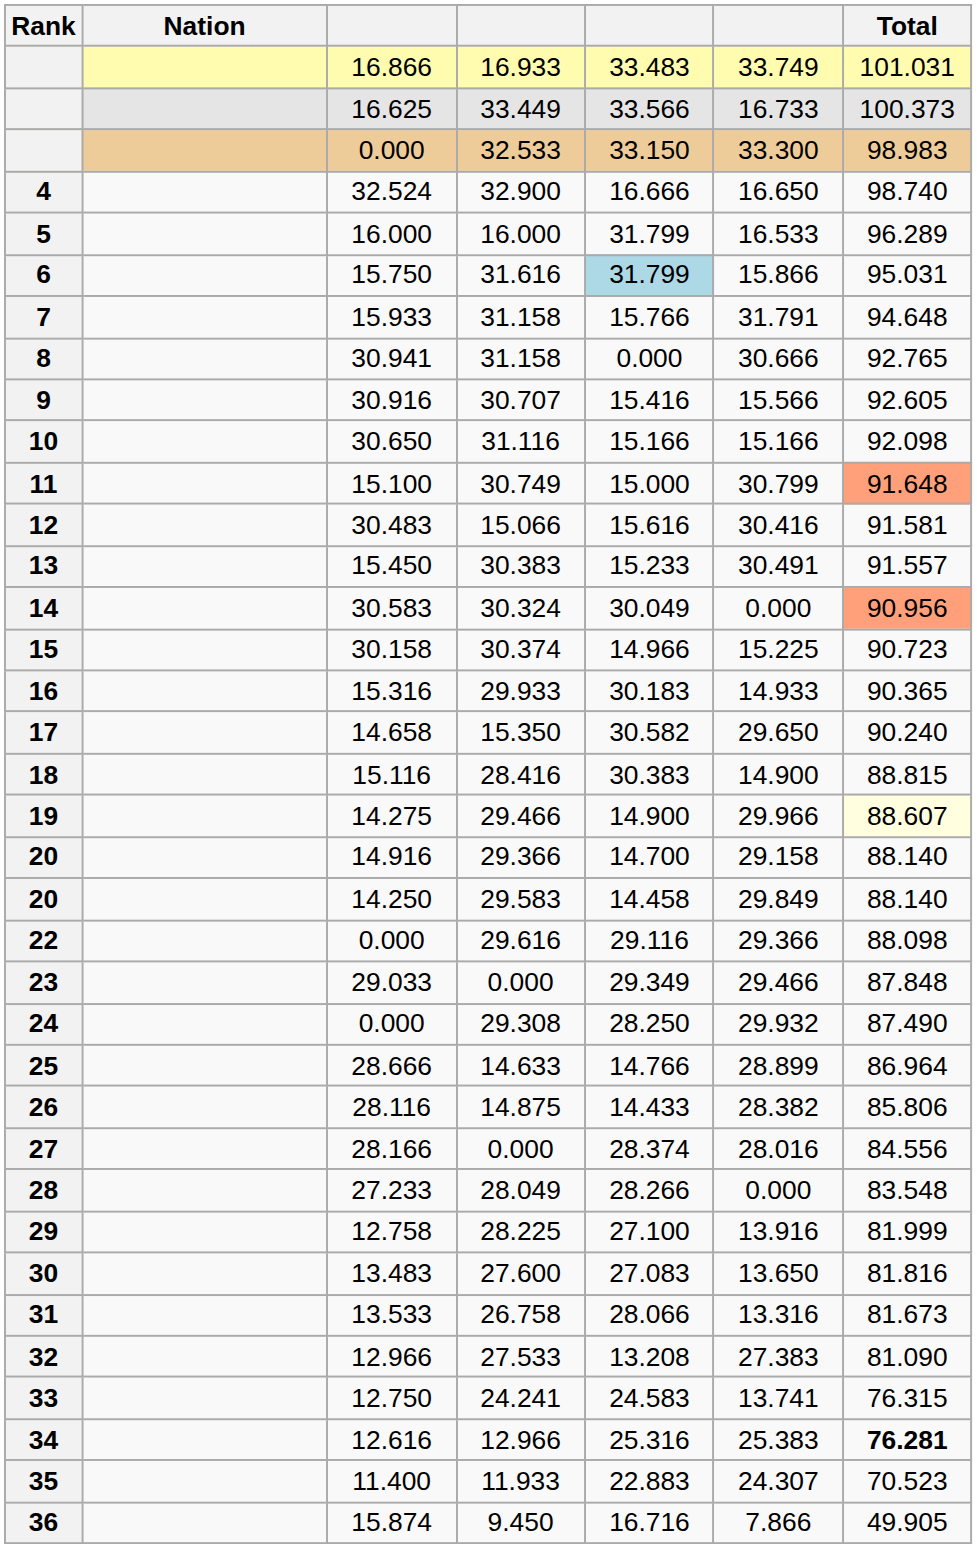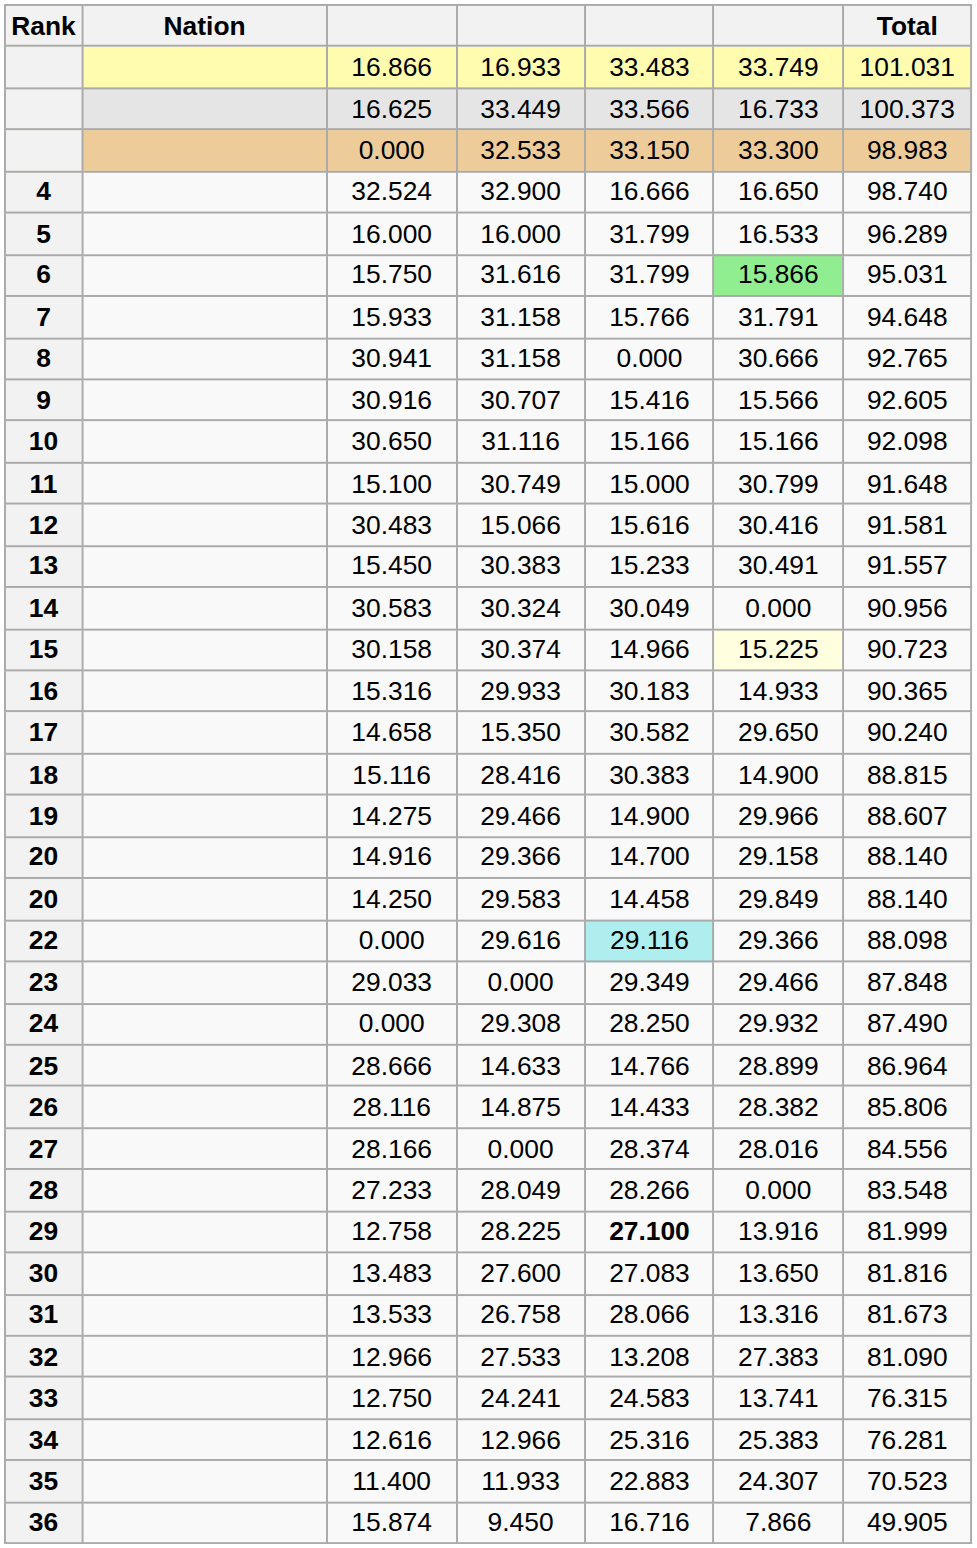15.750 | column 5: lightblue background -> no background
15.750 | column 6: no background -> lightgreen background
15.100 | Total: lightsalmon background -> no background
30.583 | Total: lightsalmon background -> no background
30.158 | column 6: no background -> lightyellow background
14.275 | Total: lightyellow background -> no background
0.000 / 29.616 | column 5: no background -> paleturquoise background
12.758 | column 5: normal -> bold
12.616 | Total: bold -> normal
